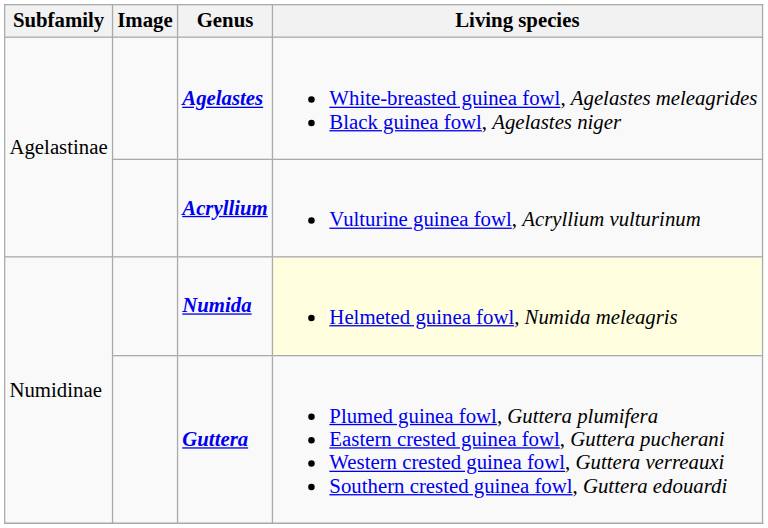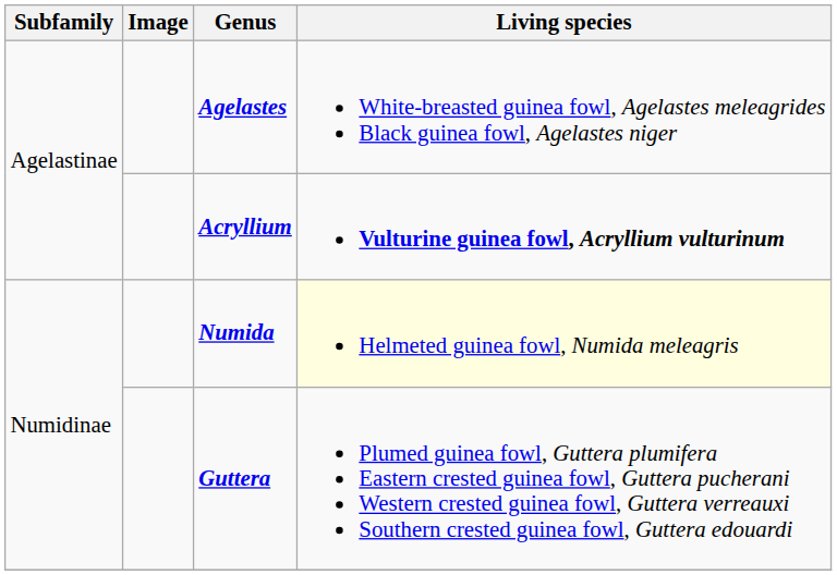Acryllium | Living species: normal -> bold
